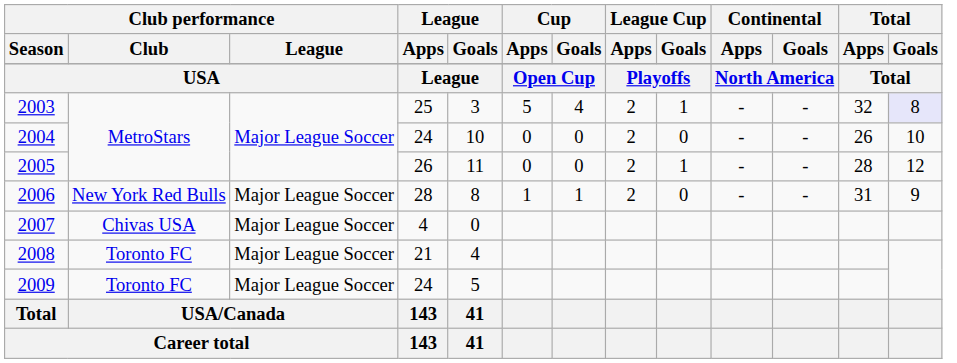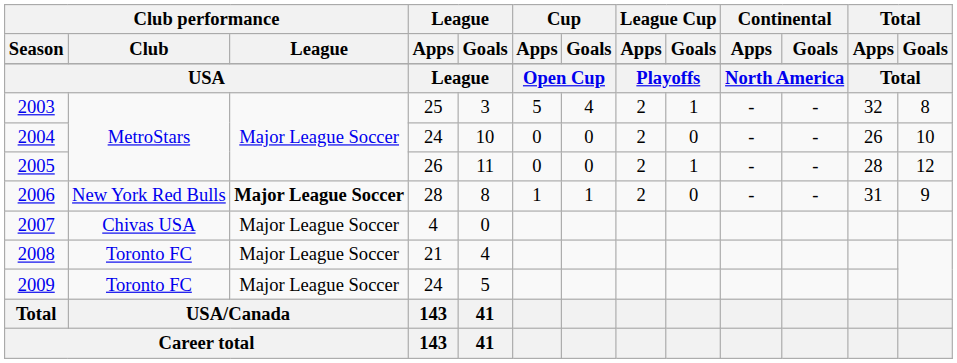2003 | Total / Goals: lavender background -> no background
2006 | Club performance / League: normal -> bold
